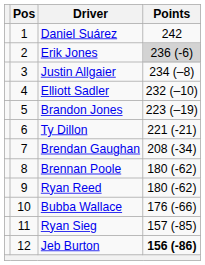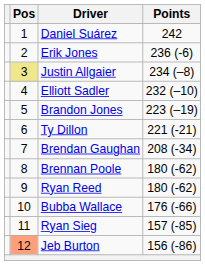Erik Jones | Points: lightgrey background -> no background
Justin Allgaier | Pos: no background -> khaki background
Jeb Burton | Pos: no background -> lightsalmon background
Jeb Burton | Points: bold -> normal
